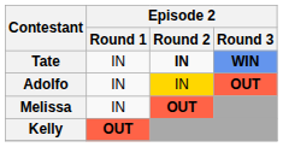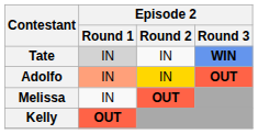Tate | Episode 2 / Round 1: no background -> lightgrey background
Tate | Episode 2 / Round 2: bold -> normal
Adolfo | Episode 2 / Round 1: no background -> lightsalmon background
